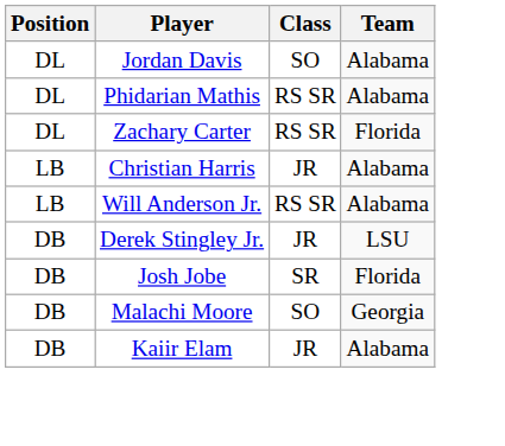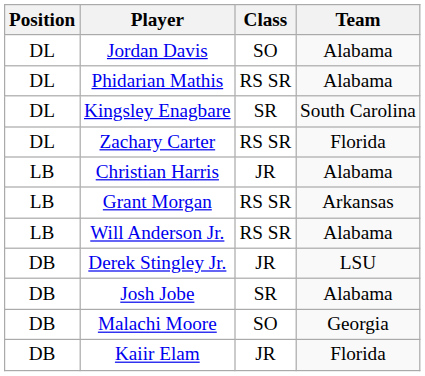+ row: DL | Kingsley Enagbare | SR | South Carolina
+ row: LB | Grant Morgan | RS SR | Arkansas
Josh Jobe | Team: Florida -> Alabama
Kaiir Elam | Team: Alabama -> Florida
